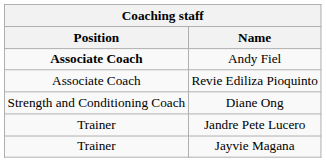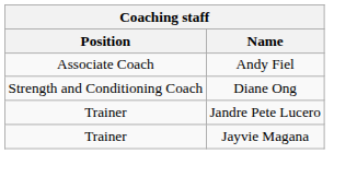Andy Fiel | Position: bold -> normal
- row: Associate Coach | Revie Ediliza Pioquinto
